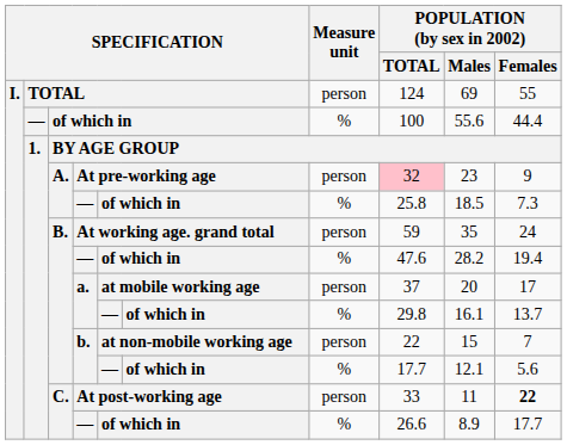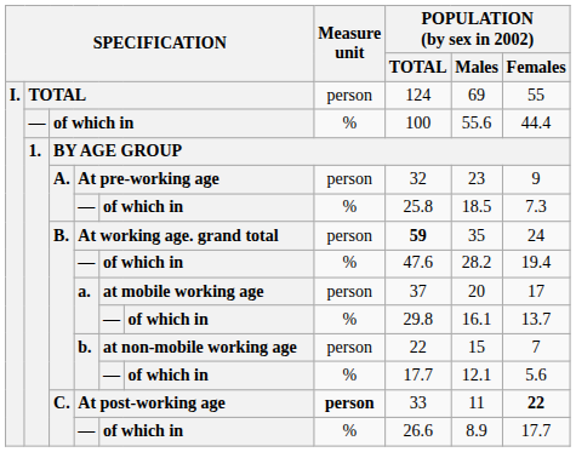At pre-working age | POPULATION (by sex in 2002) / TOTAL: pink background -> no background
At working age. grand total | POPULATION (by sex in 2002) / TOTAL: normal -> bold
At post-working age | Measure unit: normal -> bold
